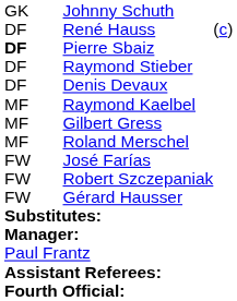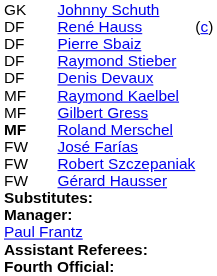Pierre Sbaiz | column 1: bold -> normal
Roland Merschel | column 1: normal -> bold
